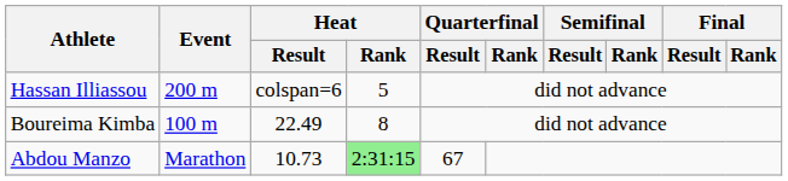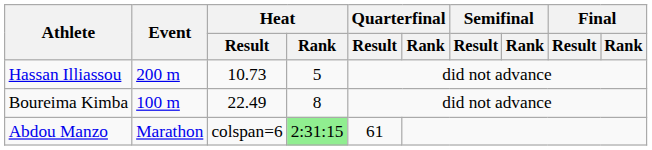Hassan Illiassou | Heat / Result: colspan=6 -> 10.73
Abdou Manzo | Heat / Result: 10.73 -> colspan=6
Abdou Manzo | Quarterfinal / Result: 67 -> 61
